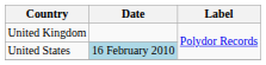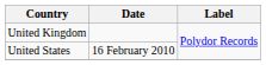United States | Date: lightblue background -> no background
